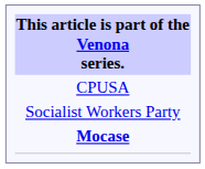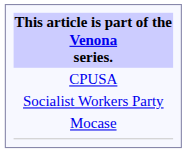row 4 | column 1: bold -> normal
